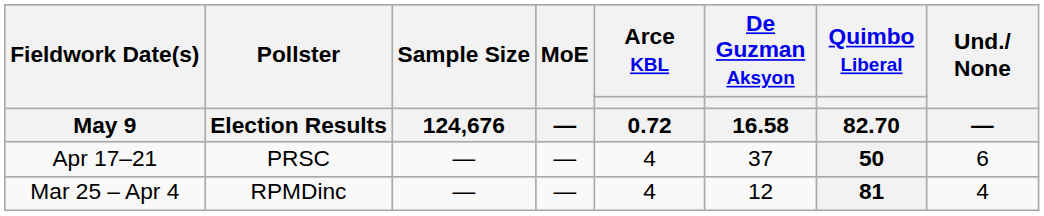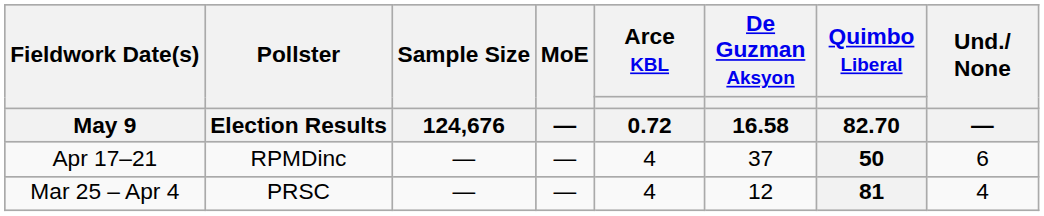Apr 17–21 | Pollster / Election Results: PRSC -> RPMDinc
Mar 25 – Apr 4 | Pollster / Election Results: RPMDinc -> PRSC
